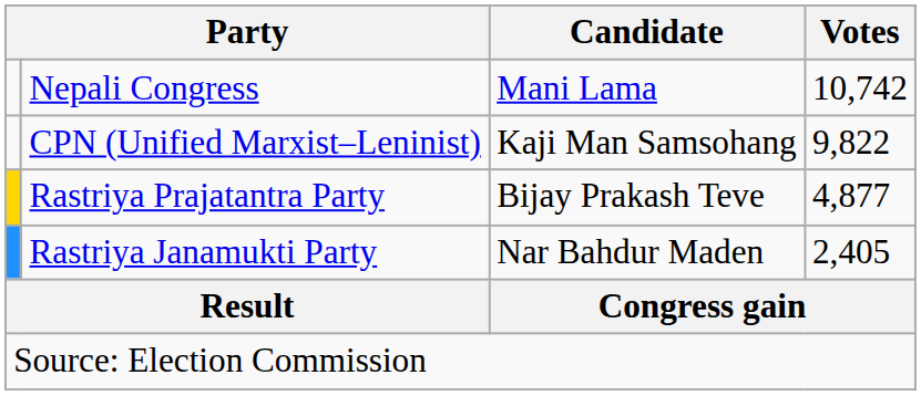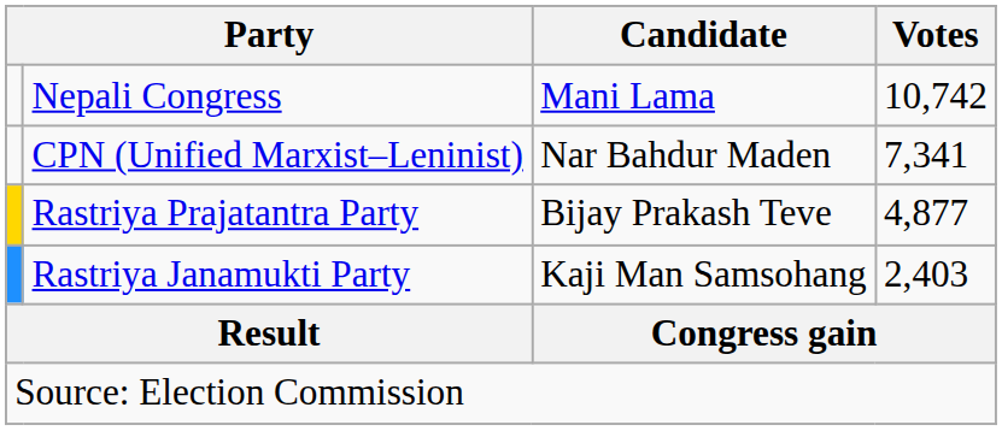CPN (Unified Marxist–Leninist) | Candidate: Kaji Man Samsohang -> Nar Bahdur Maden
CPN (Unified Marxist–Leninist) | Votes: 9,822 -> 7,341
Rastriya Janamukti Party | Candidate: Nar Bahdur Maden -> Kaji Man Samsohang
Rastriya Janamukti Party | Votes: 2,405 -> 2,403
